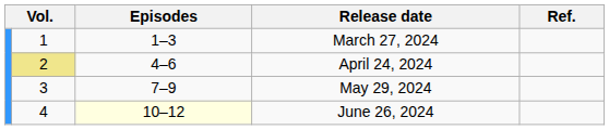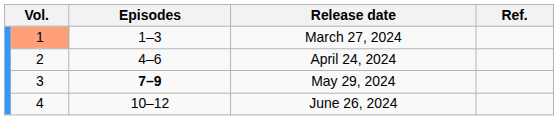March 27, 2024 | column 2: no background -> lightsalmon background
April 24, 2024 | column 2: khaki background -> no background
May 29, 2024 | Episodes: normal -> bold
June 26, 2024 | Episodes: lightyellow background -> no background
